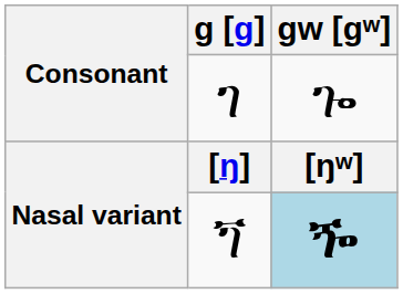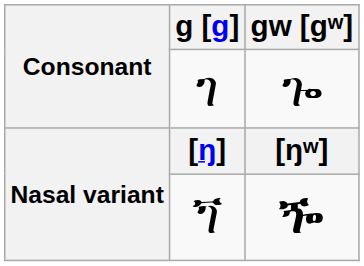Nasal variant / ጘ | gw [ɡʷ]: lightblue background -> no background
